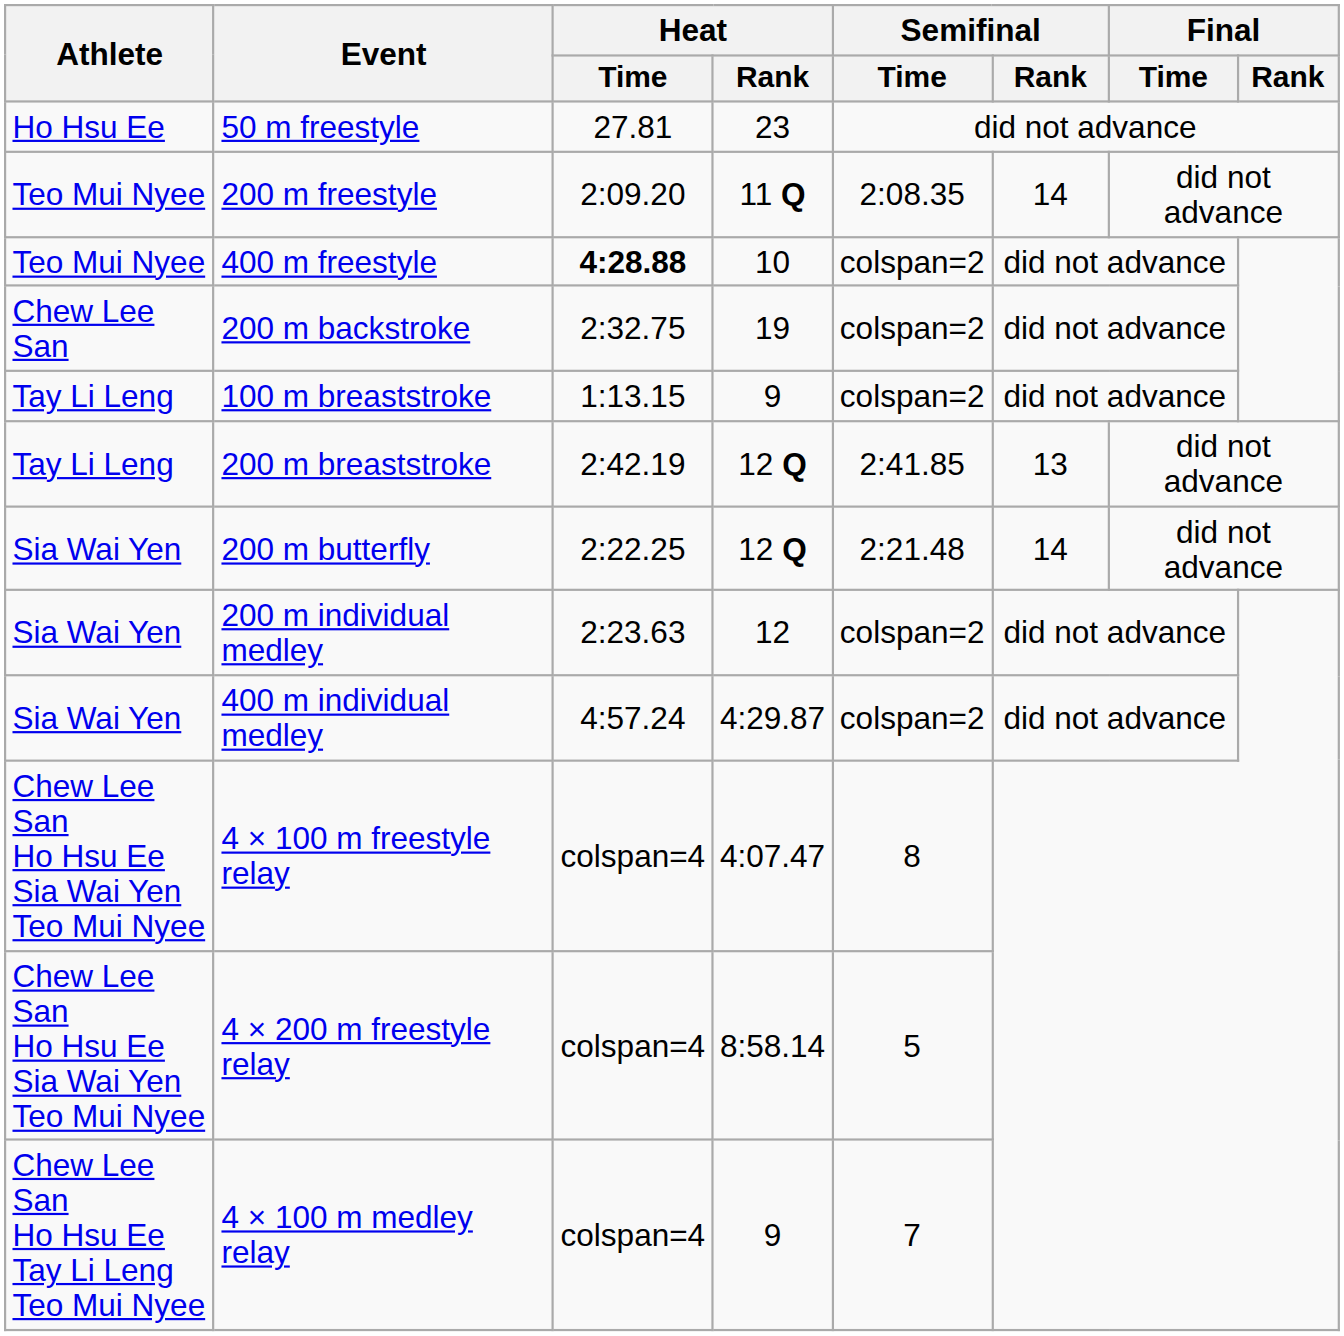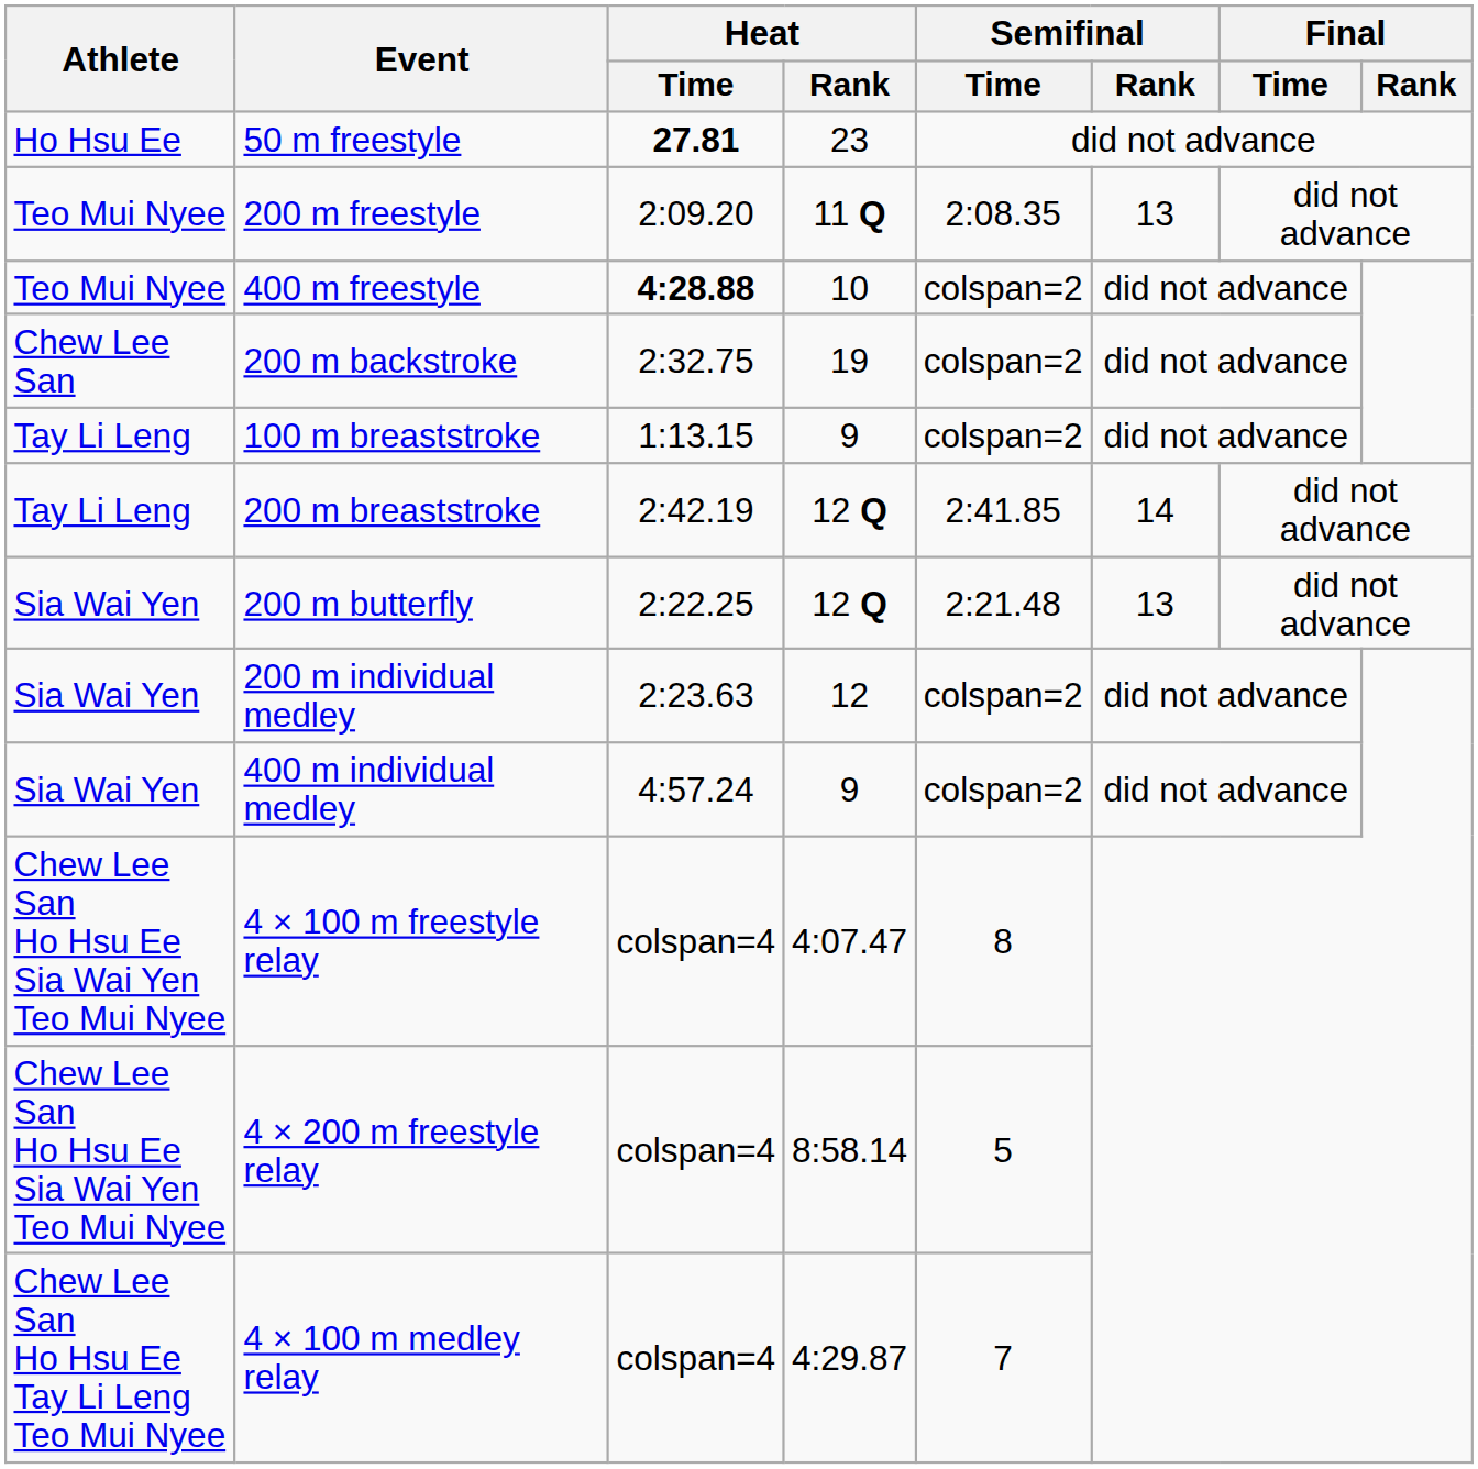50 m freestyle | Heat / Time: normal -> bold
200 m freestyle | Semifinal / Rank: 14 -> 13
200 m breaststroke | Semifinal / Rank: 13 -> 14
200 m butterfly | Semifinal / Rank: 14 -> 13
400 m individual medley | Heat / Rank: 4:29.87 -> 9
4 × 100 m medley relay | Heat / Rank: 9 -> 4:29.87
